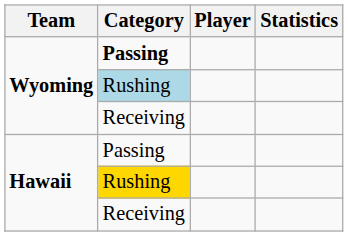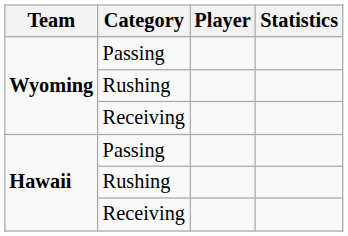Wyoming / Passing | Category: bold -> normal
Wyoming / Rushing | Category: lightblue background -> no background
Hawaii / Rushing | Category: gold background -> no background
